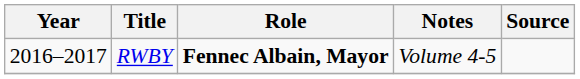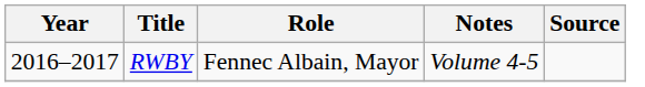RWBY | Role: bold -> normal
